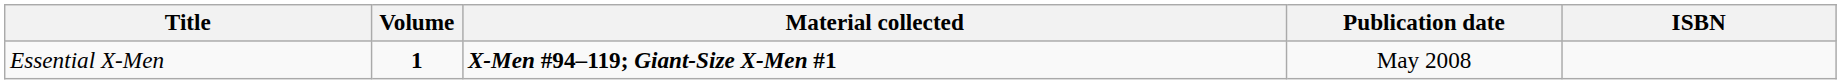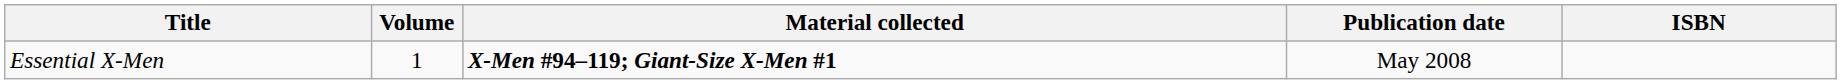Essential X-Men | Volume: bold -> normal
